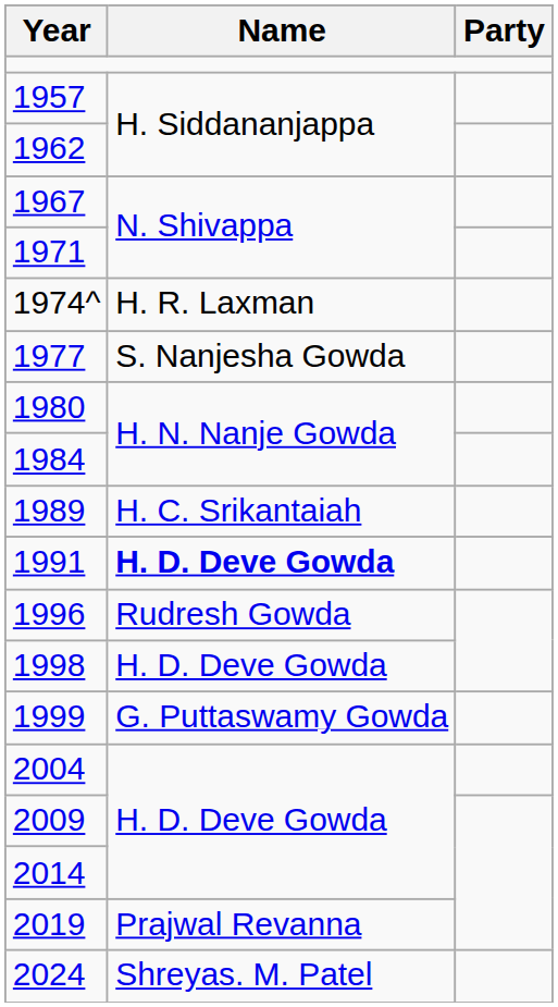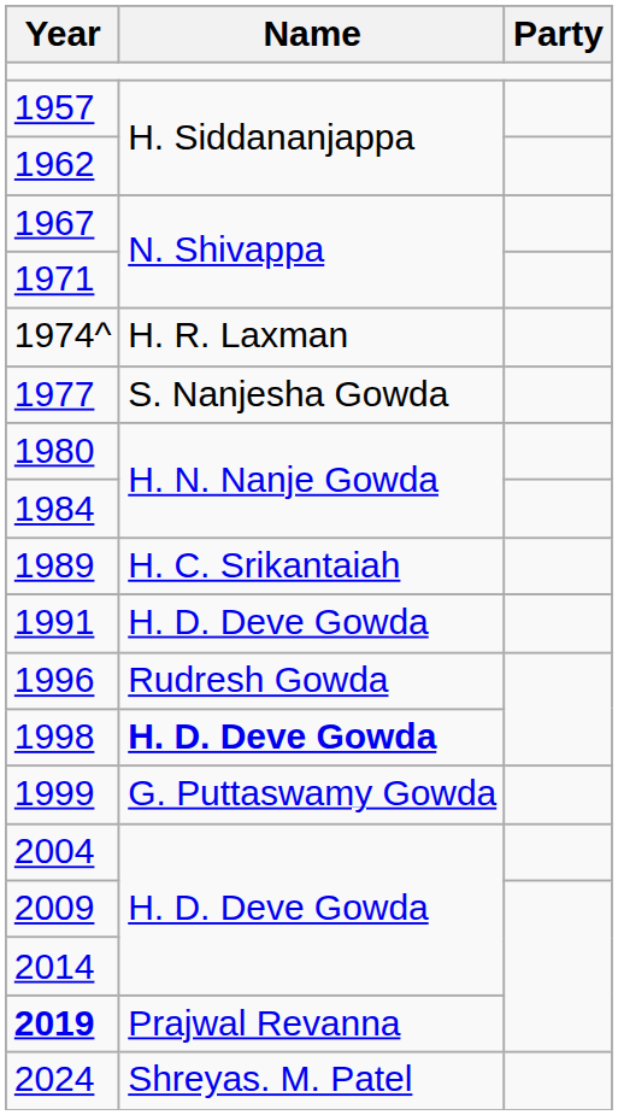1991 | Name: bold -> normal
1998 | Name: normal -> bold
2019 | Year: normal -> bold
